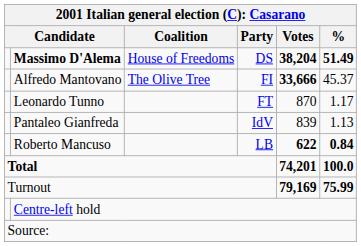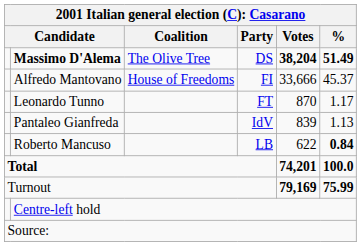Massimo D'Alema | Coalition: House of Freedoms -> The Olive Tree
Alfredo Mantovano | Coalition: The Olive Tree -> House of Freedoms
Alfredo Mantovano | Votes: bold -> normal
Roberto Mancuso | Votes: bold -> normal
